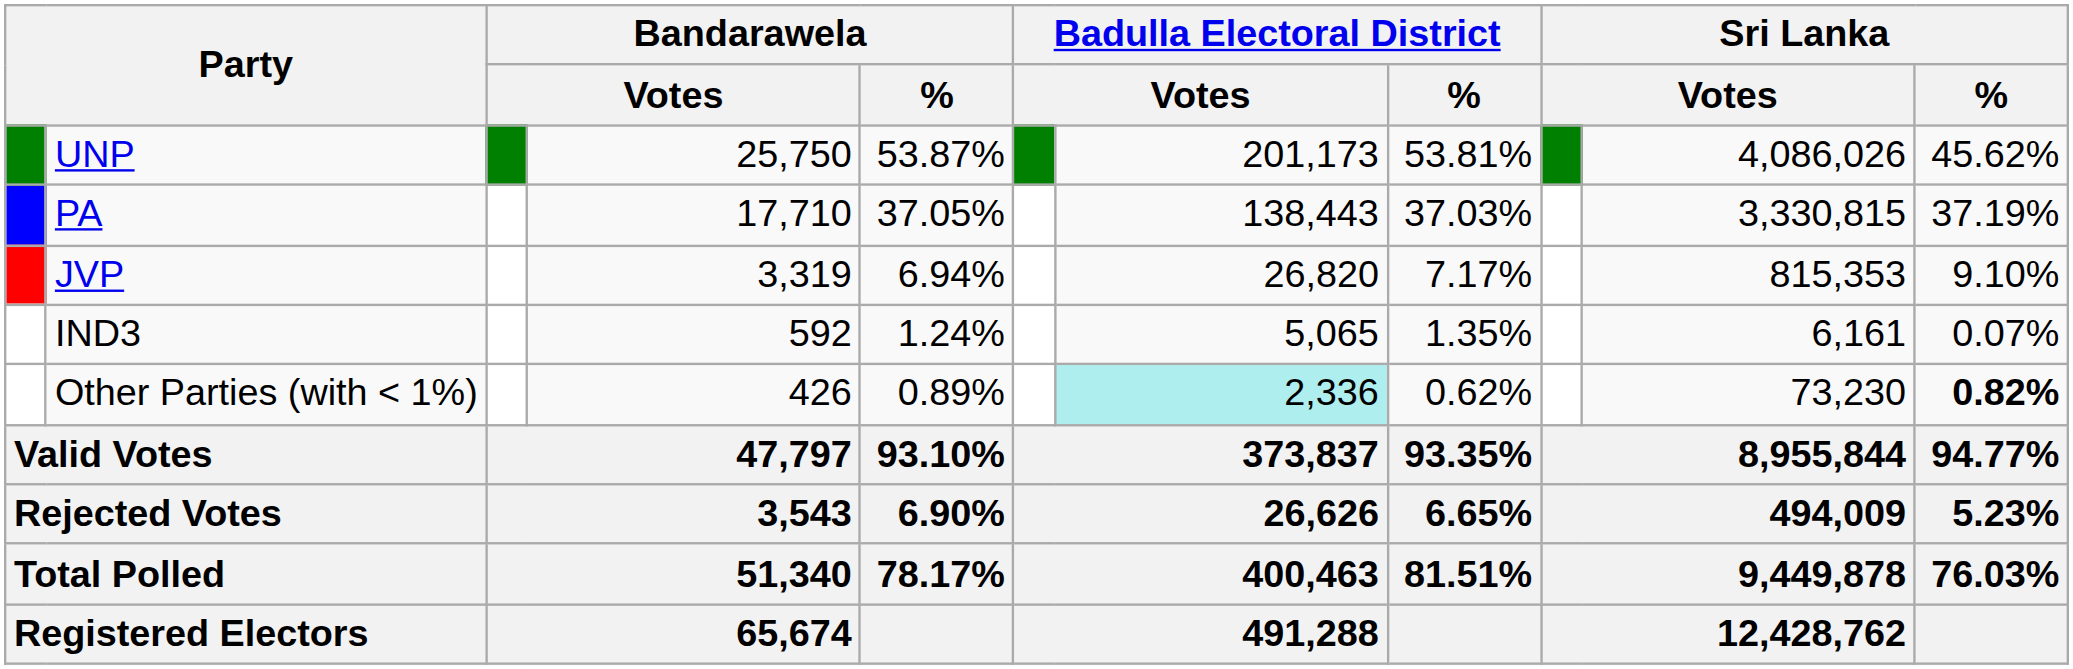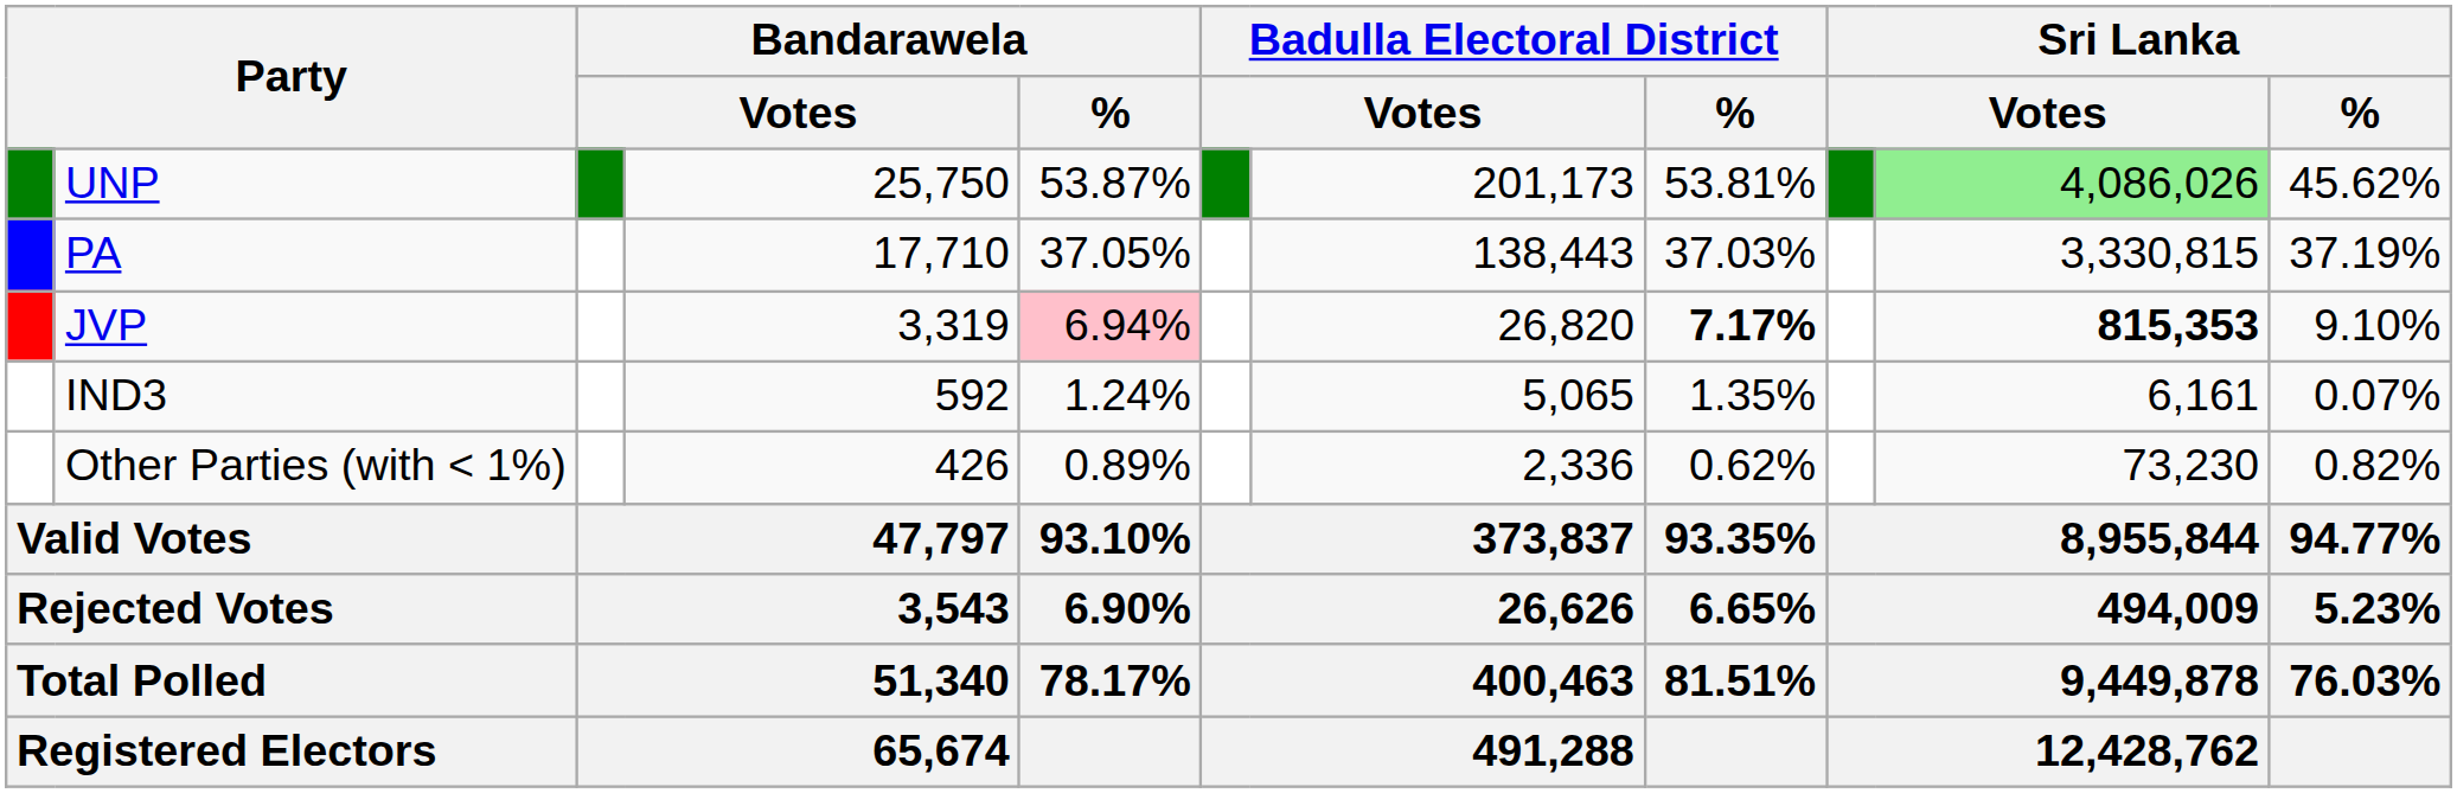UNP | column 10: no background -> lightgreen background
JVP | Bandarawela / %: no background -> pink background
JVP | Badulla Electoral District / %: normal -> bold
JVP | column 10: normal -> bold
Other Parties (with < 1%) | column 7: paleturquoise background -> no background
Other Parties (with < 1%) | Sri Lanka / %: bold -> normal
